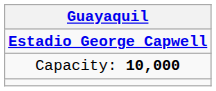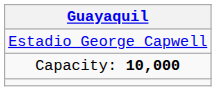row 2 | column 1: bold -> normal
